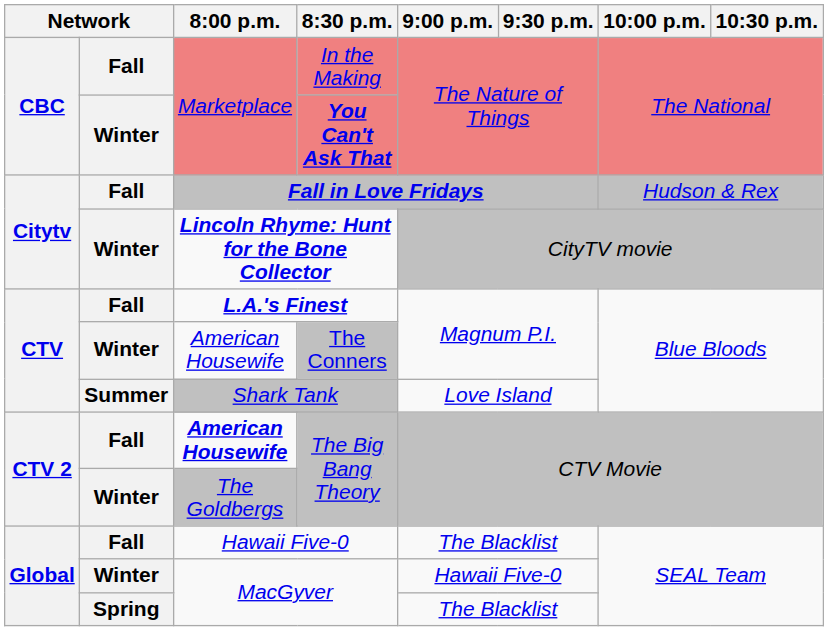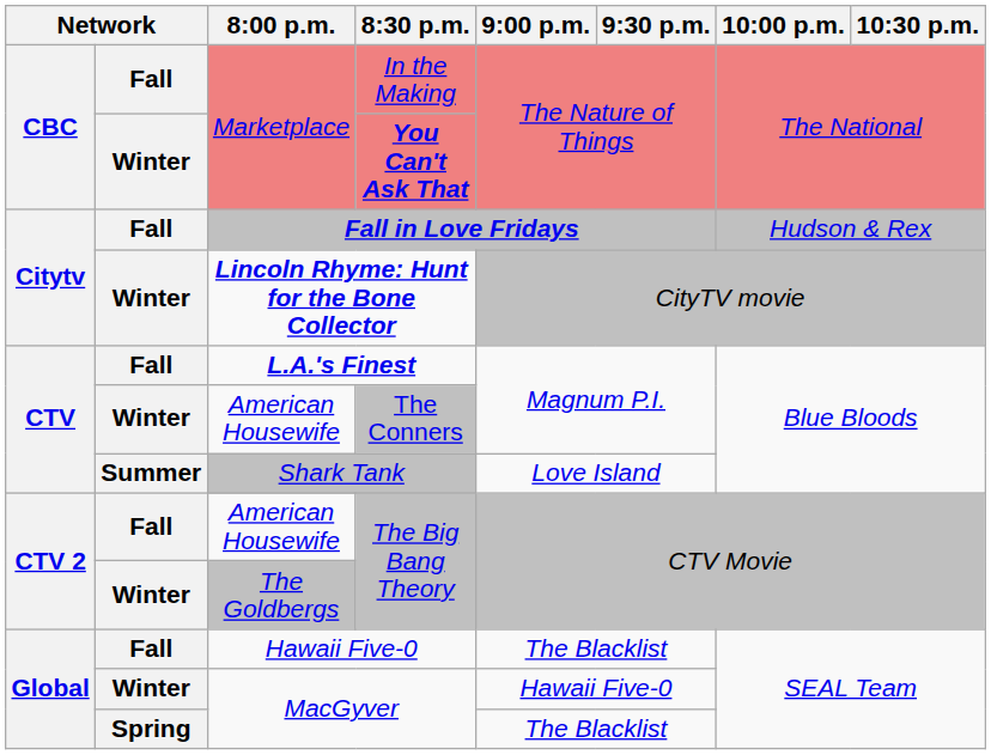Fall / The Big Bang Theory | 8:00 p.m.: bold -> normal
